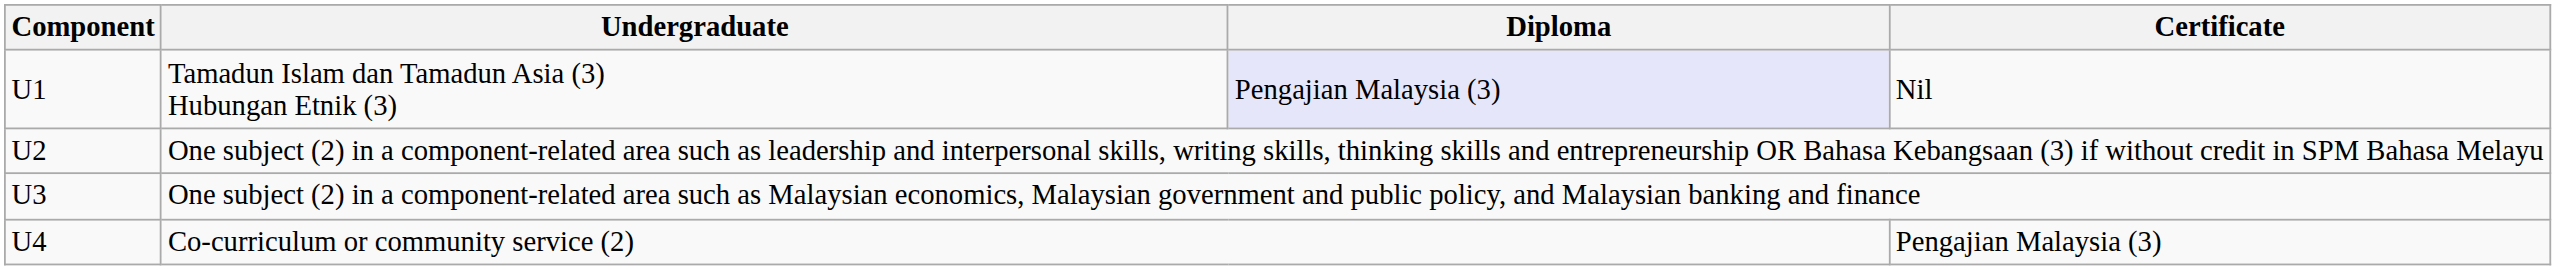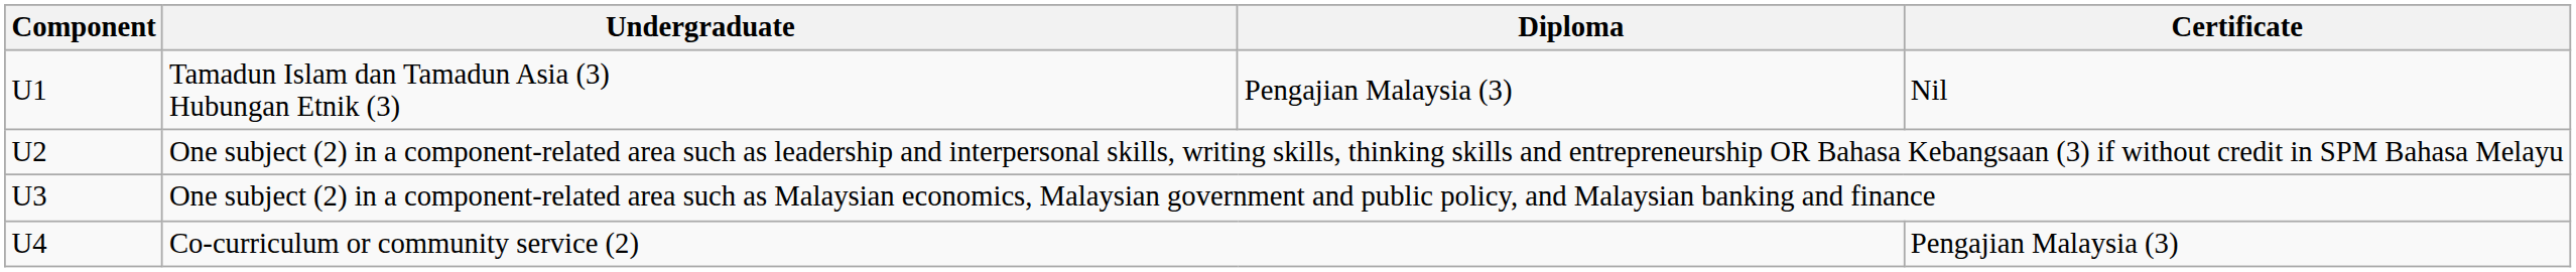Tamadun Islam dan Tamadun Asia (3) Hubungan Etnik (3) | Diploma: lavender background -> no background
